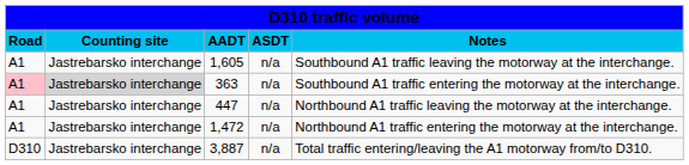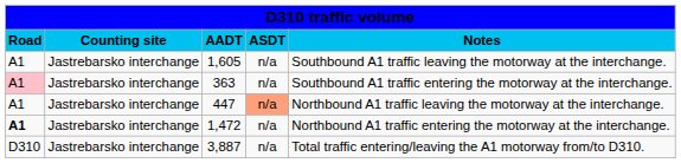363 | column 2: lightgrey background -> no background
447 | column 4: no background -> lightsalmon background
1,472 | column 1: normal -> bold
